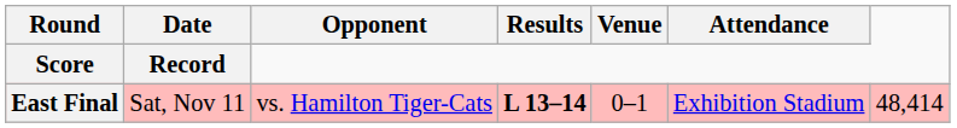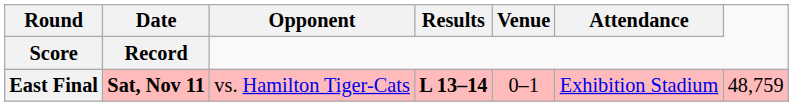East Final | Date / Record: normal -> bold
East Final | column 7: 48,414 -> 48,759
